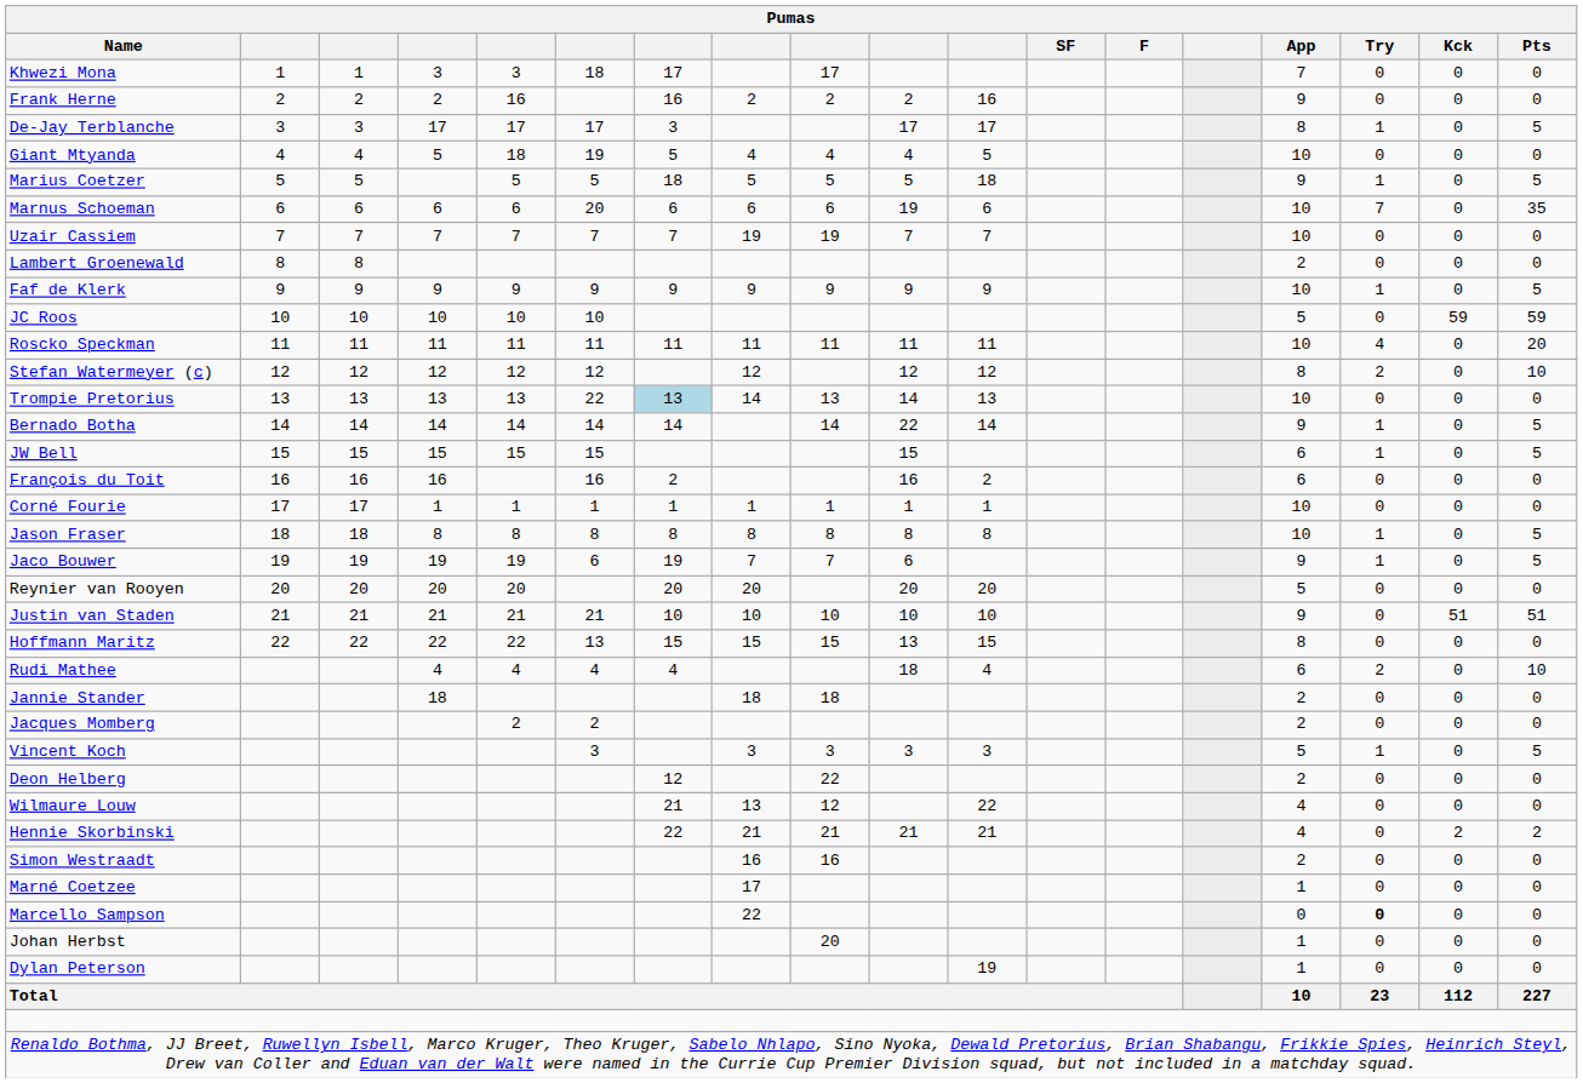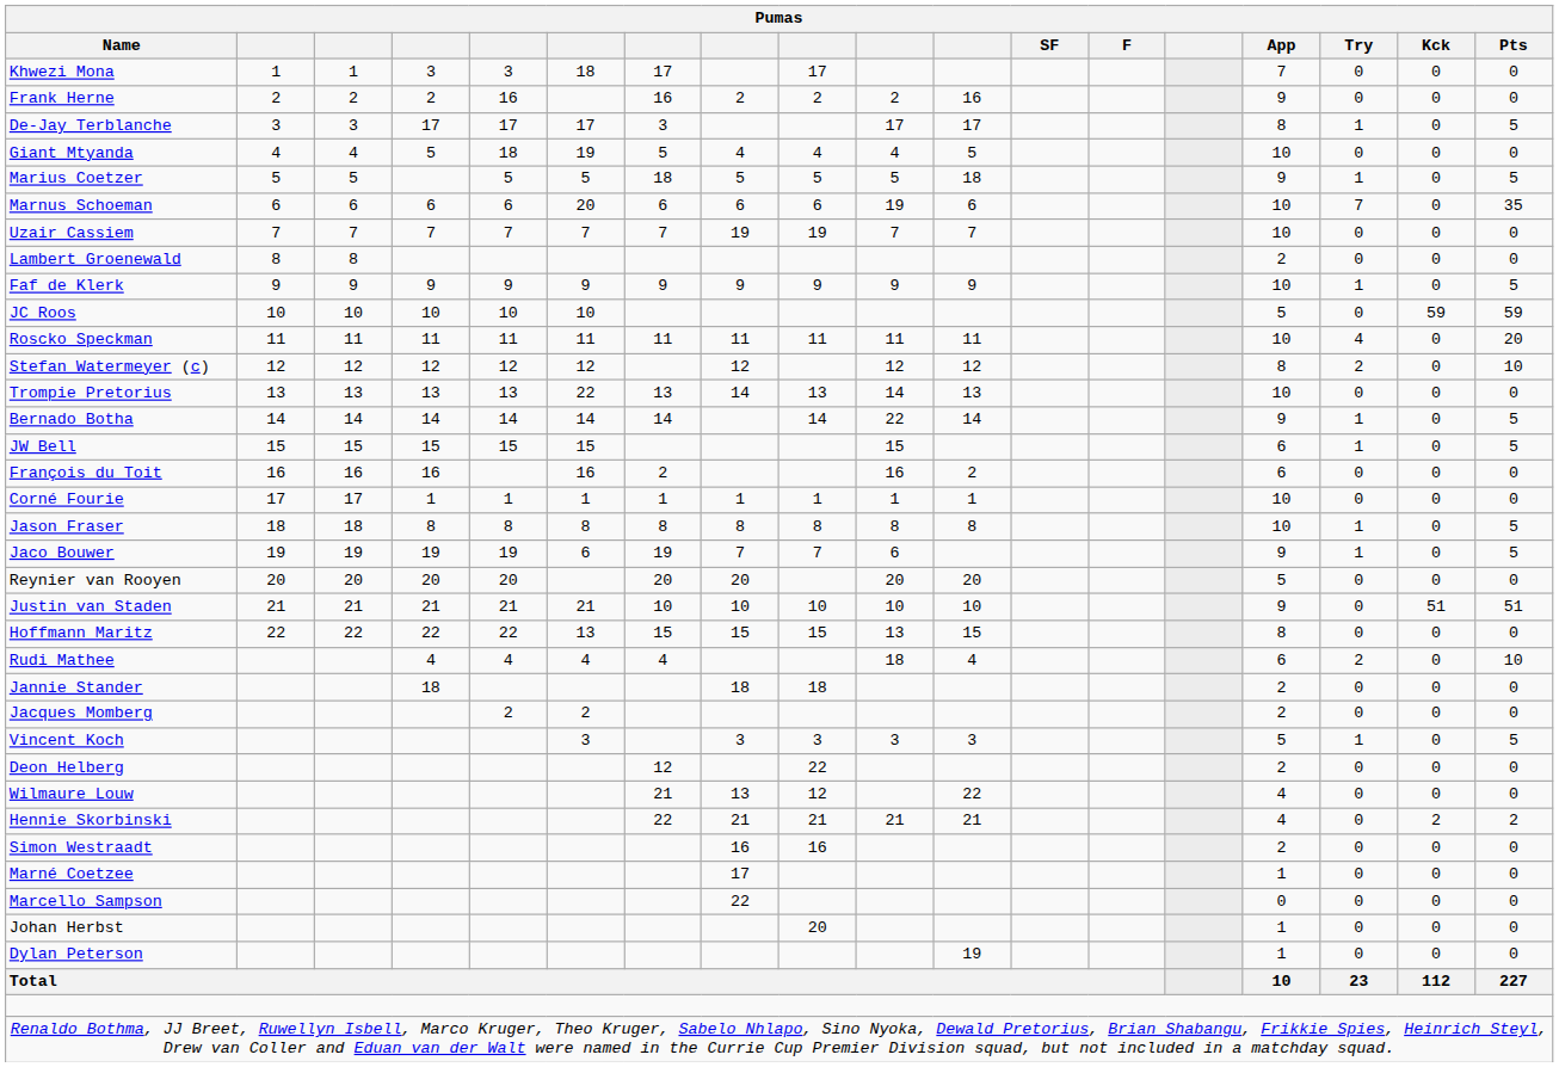Trompie Pretorius | column 7: lightblue background -> no background
Marcello Sampson | Try: bold -> normal
